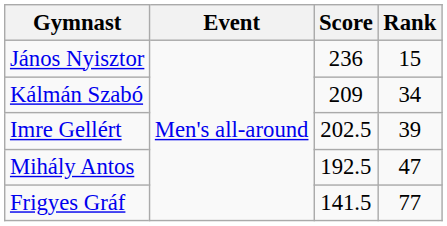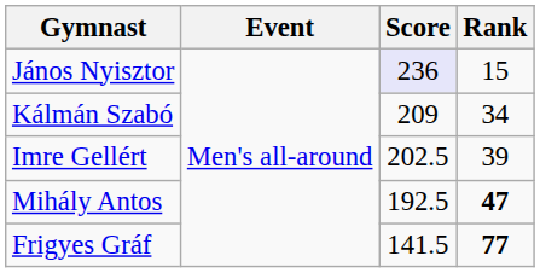row 2 | Score: no background -> lavender background
row 5 | Rank: normal -> bold
row 6 | Rank: normal -> bold
